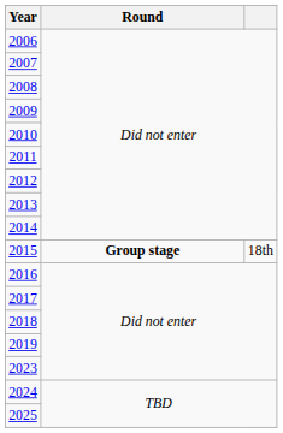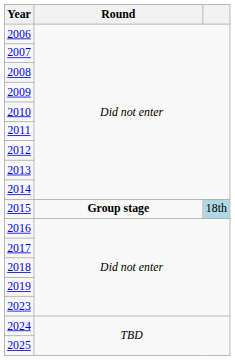2015 | column 3: no background -> lightblue background
